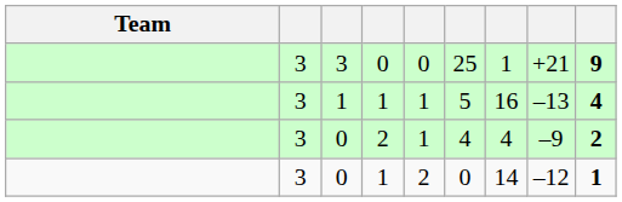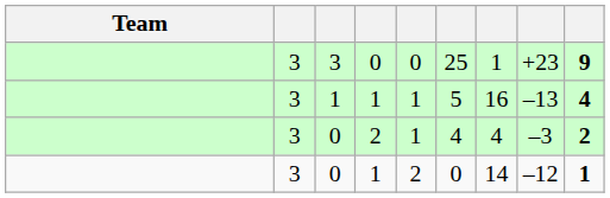row 2 | column 8: +21 -> +23
row 4 | column 8: –9 -> –3
